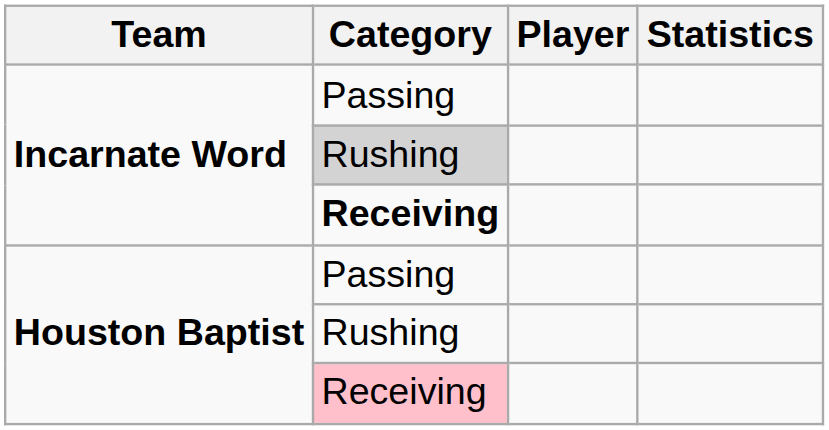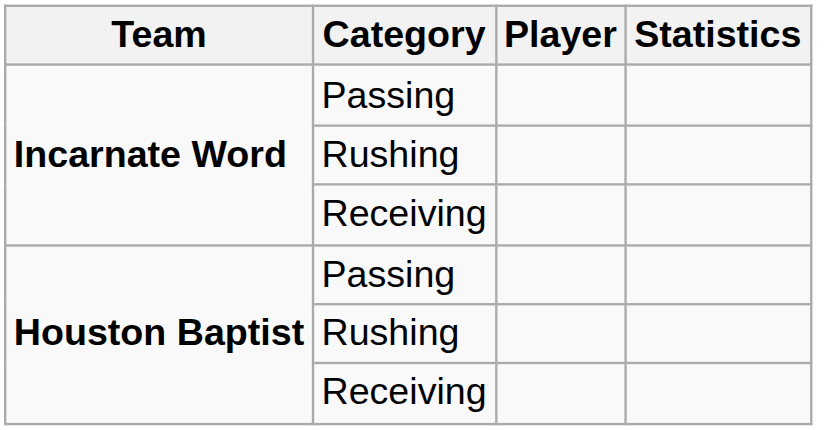Incarnate Word / Rushing | Category: lightgrey background -> no background
Incarnate Word / Receiving | Category: bold -> normal
Houston Baptist / Receiving | Category: pink background -> no background
